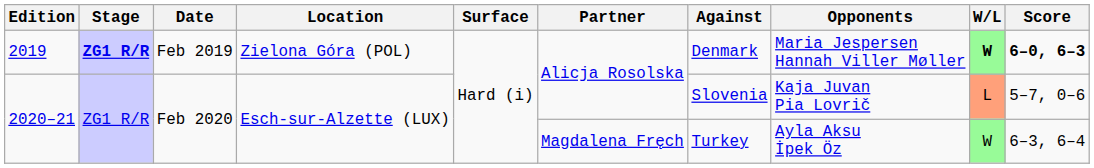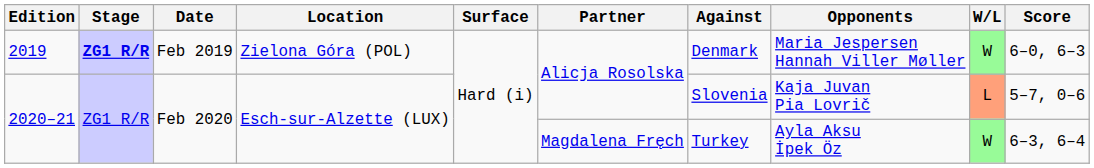2019 | W/L: bold -> normal
2019 | Score: bold -> normal
